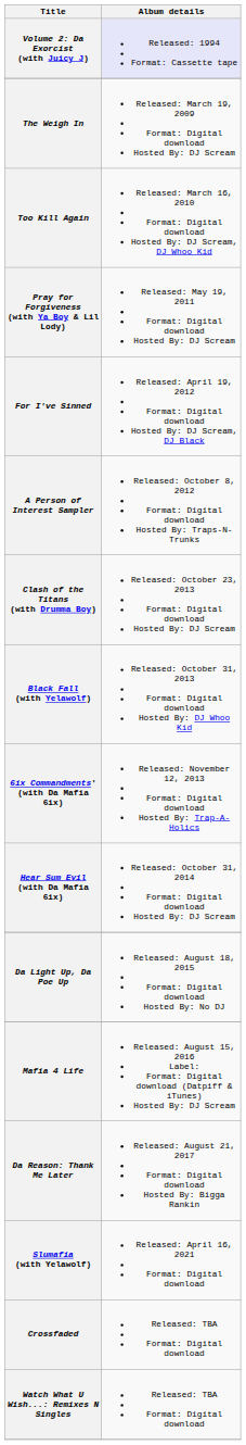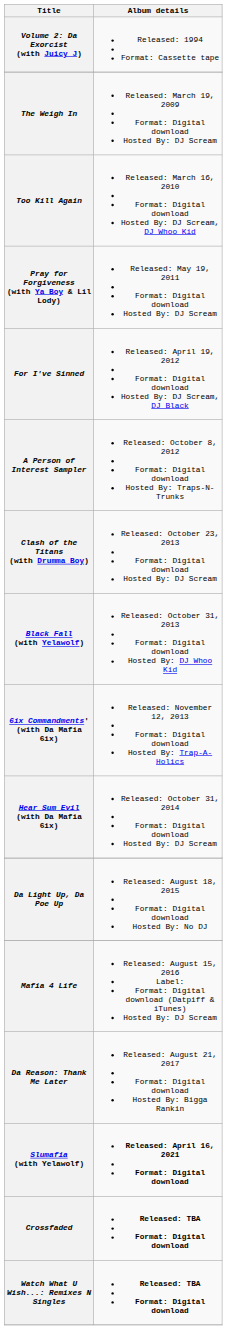Volume 2: Da Exorcist (with Juicy J) | Album details: lavender background -> no background
Slumafia (with Yelawolf) | Album details: normal -> bold
Crossfaded | Album details: normal -> bold
Watch What U Wish...: Remixes N Singles | Album details: normal -> bold
